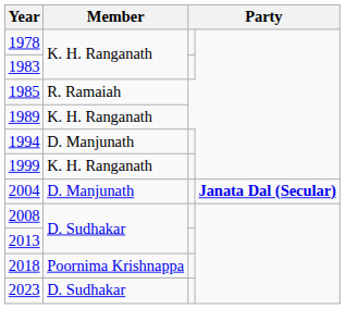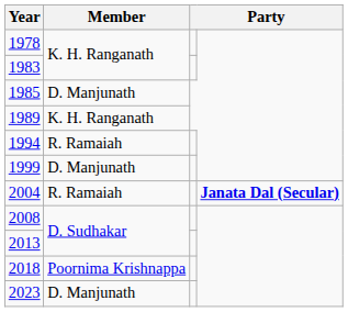1985 | Member: R. Ramaiah -> D. Manjunath
1994 | Member: D. Manjunath -> R. Ramaiah
1999 | Member: K. H. Ranganath -> D. Manjunath
2004 | Member: D. Manjunath -> R. Ramaiah
2023 | Member: D. Sudhakar -> D. Manjunath
